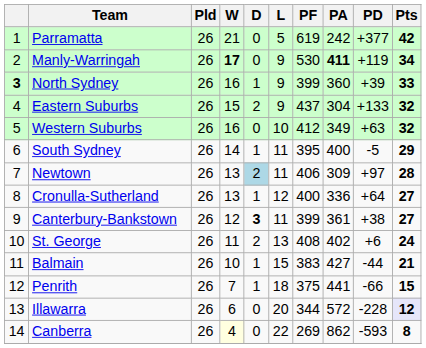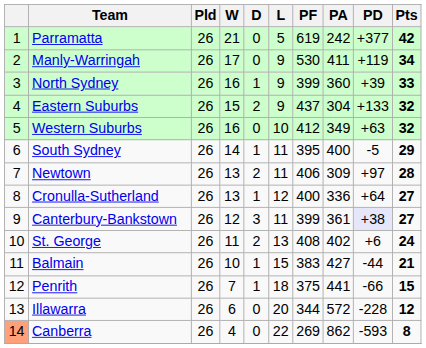Manly-Warringah | W: bold -> normal
Manly-Warringah | PA: bold -> normal
North Sydney | column 1: bold -> normal
Newtown | D: lightblue background -> no background
Canterbury-Bankstown | D: bold -> normal
Canterbury-Bankstown | PD: no background -> lavender background
Illawarra | Pts: lavender background -> no background
Canberra | column 1: no background -> lightsalmon background
Canberra | W: lightyellow background -> no background
